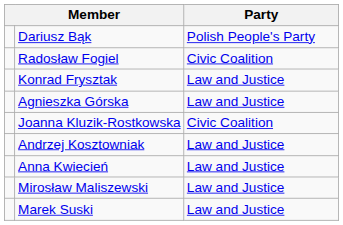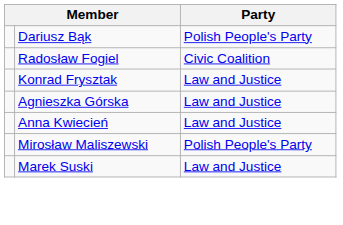- row: Joanna Kluzik-Rostkowska | Civic Coalition
- row: Andrzej Kosztowniak | Law and Justice
Mirosław Maliszewski | Party: Law and Justice -> Polish People's Party
